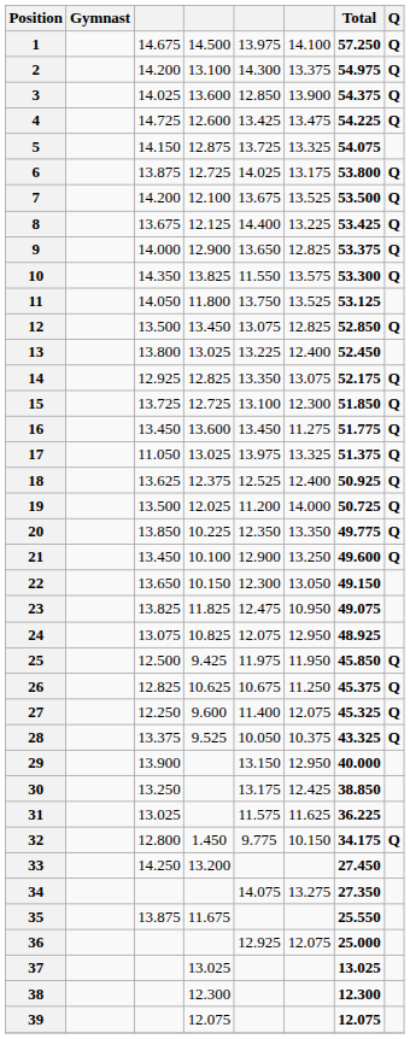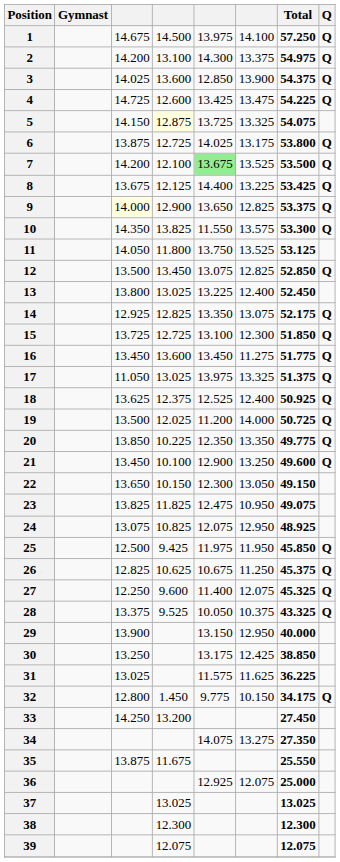5 | column 4: no background -> lightyellow background
7 | column 5: no background -> lightgreen background
9 | column 3: no background -> lightyellow background
